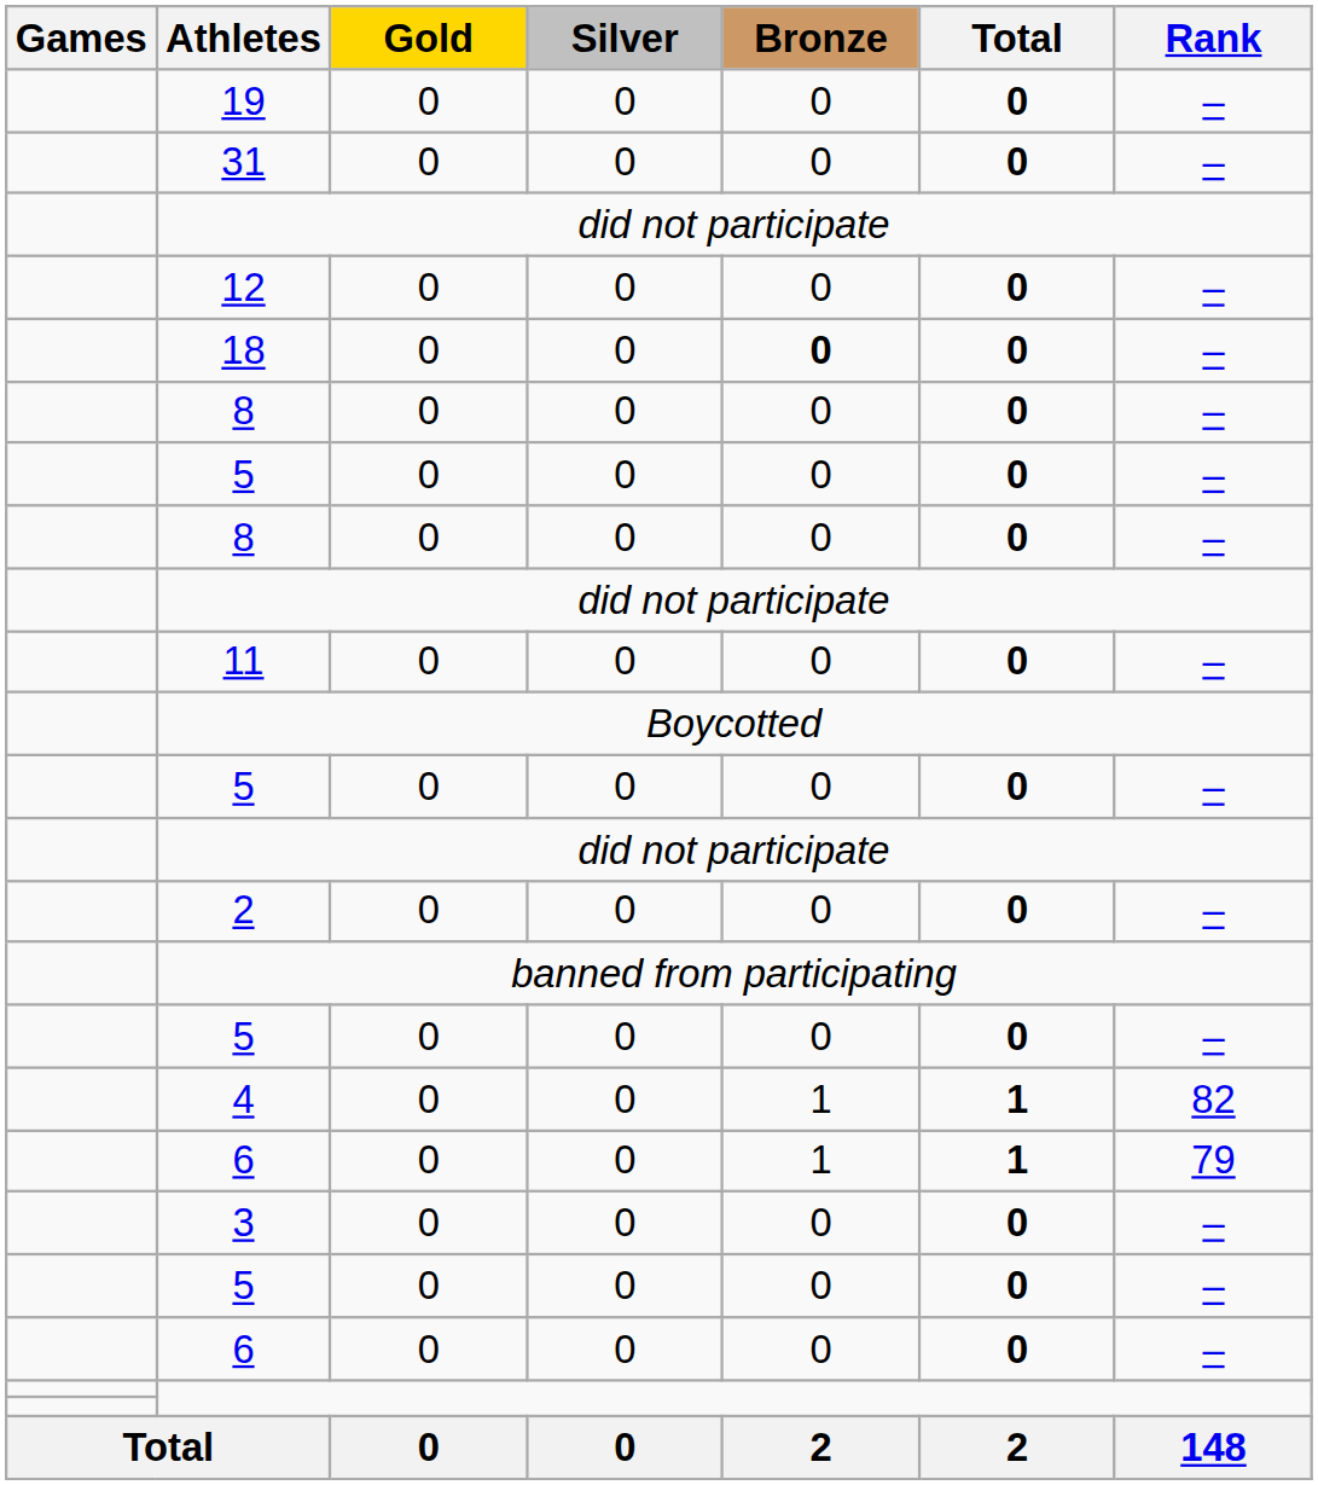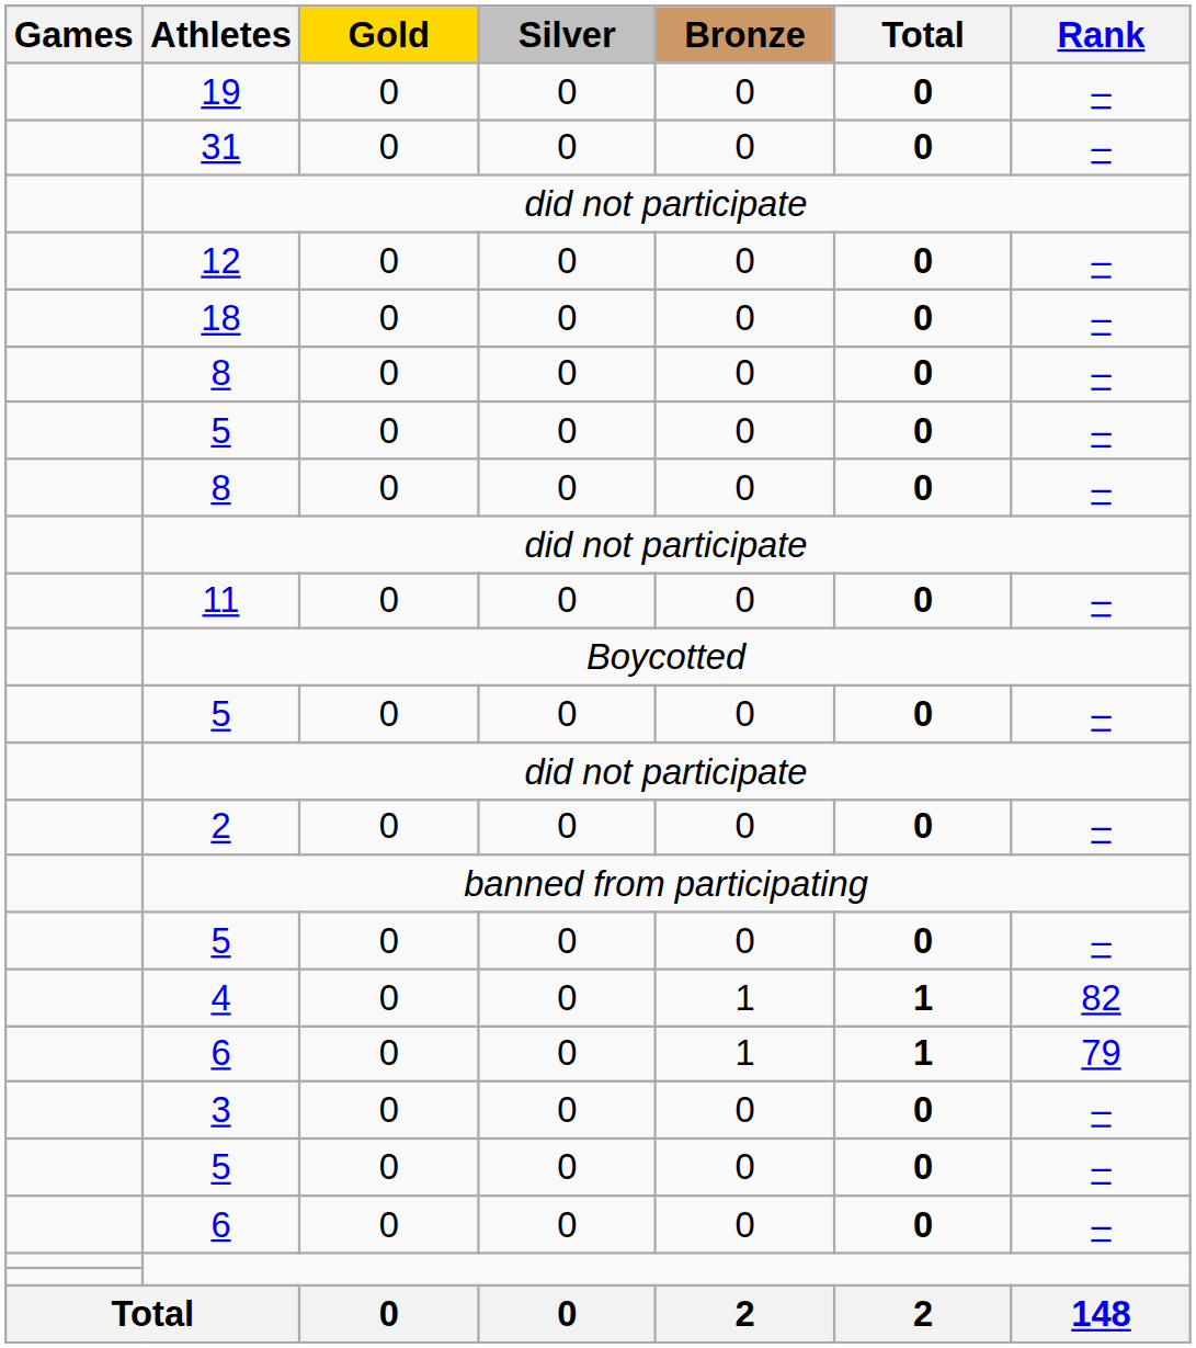18 | Bronze: bold -> normal
